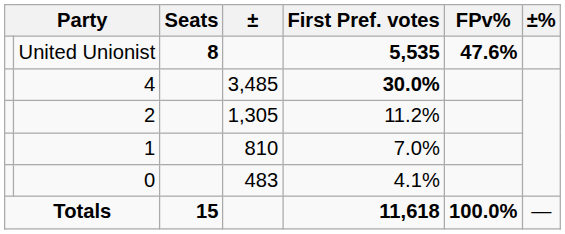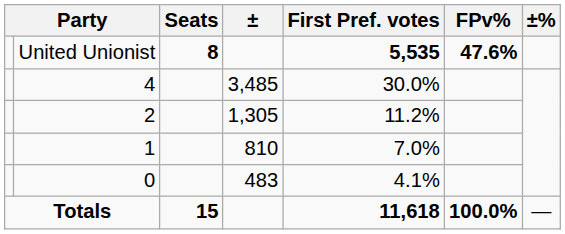4 | First Pref. votes: bold -> normal
